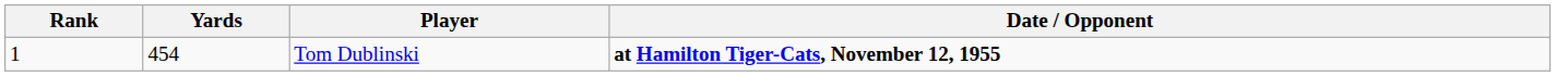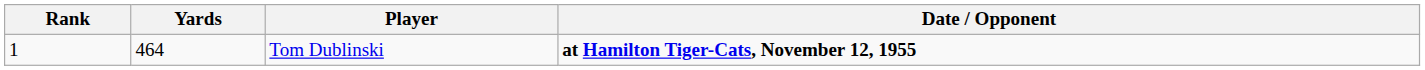Tom Dublinski | Yards: 454 -> 464
